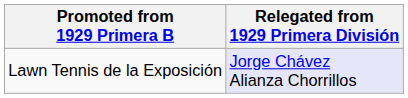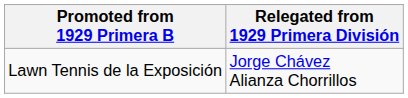Lawn Tennis de la Exposición | Relegated from 1929 Primera División: lavender background -> no background
